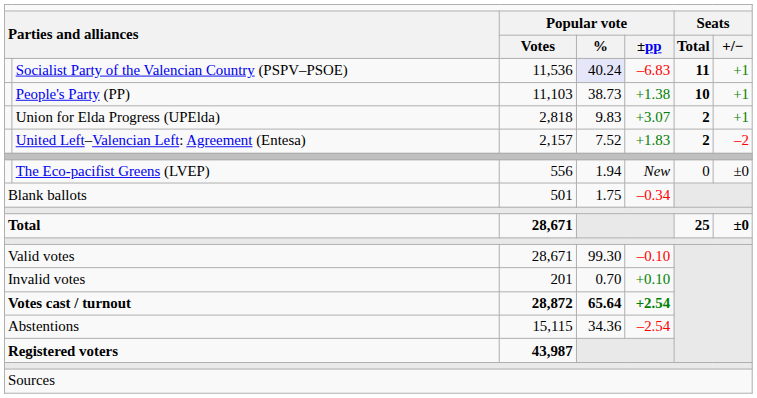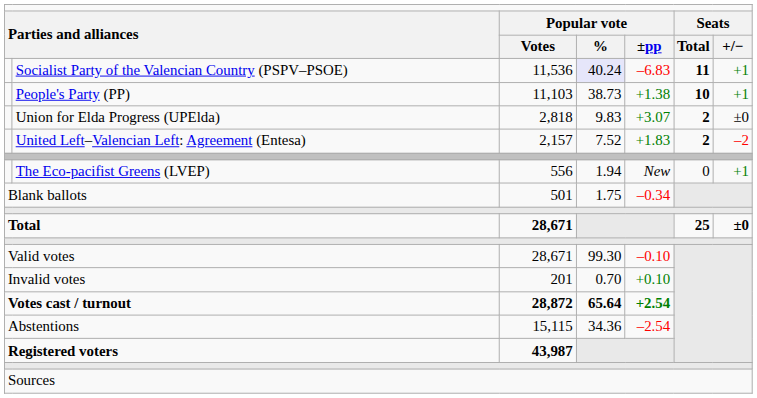Union for Elda Progress (UPElda) | column 7: +1 -> ±0
The Eco-pacifist Greens (LVEP) | column 7: ±0 -> +1
